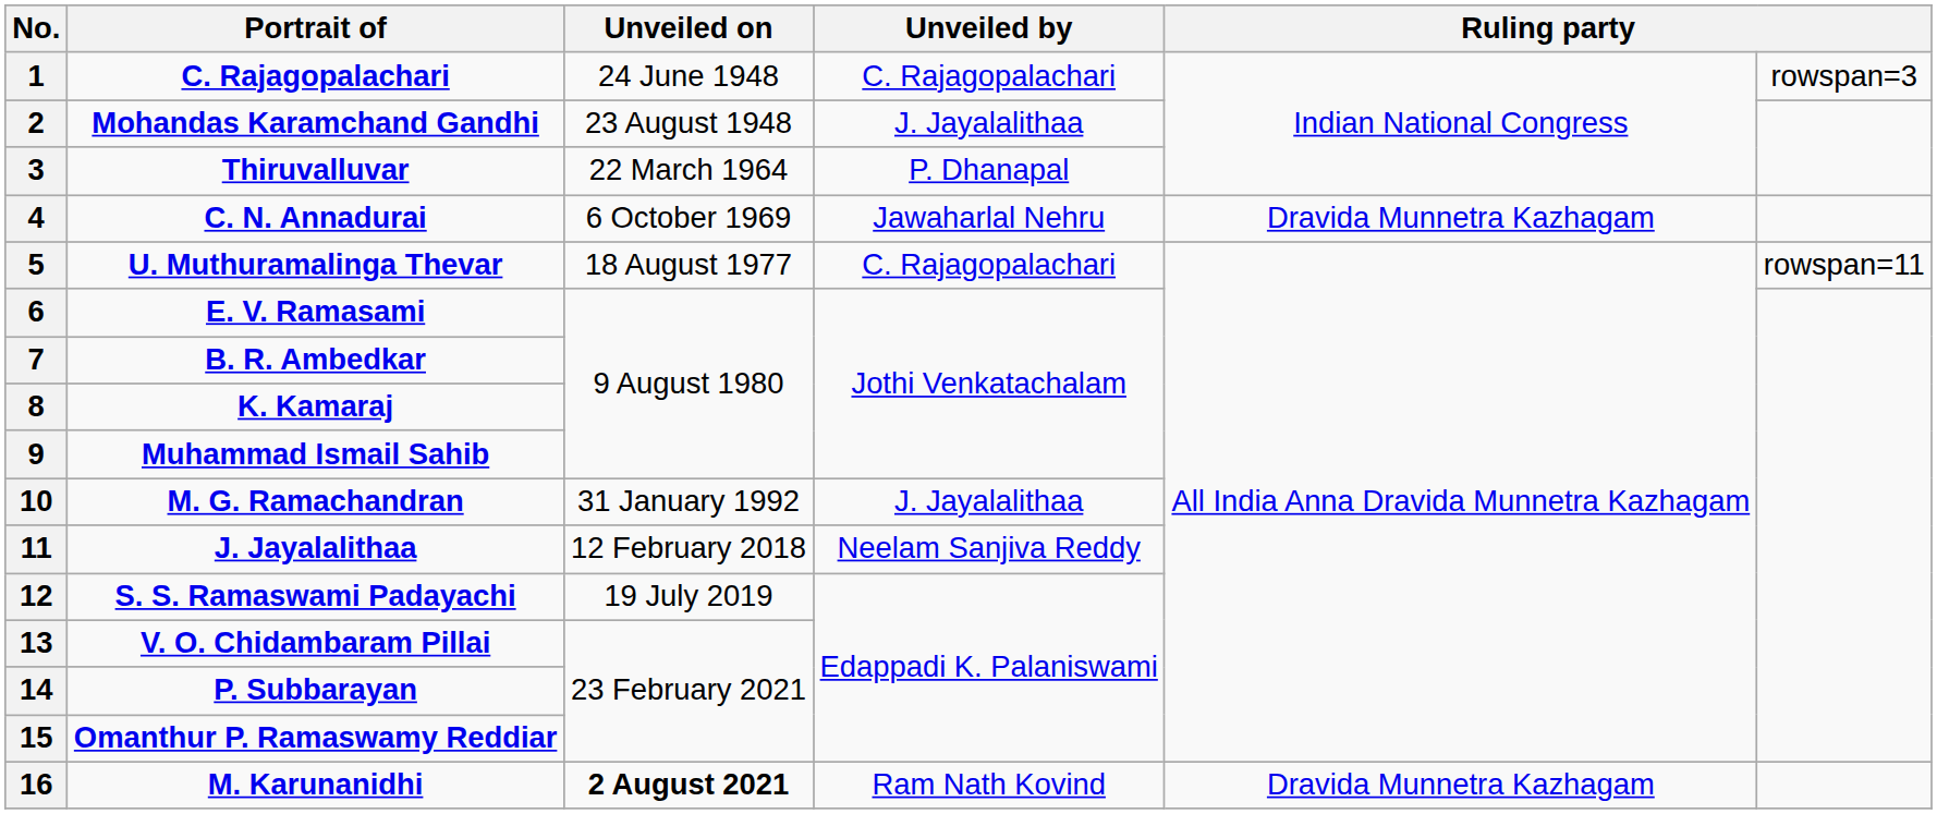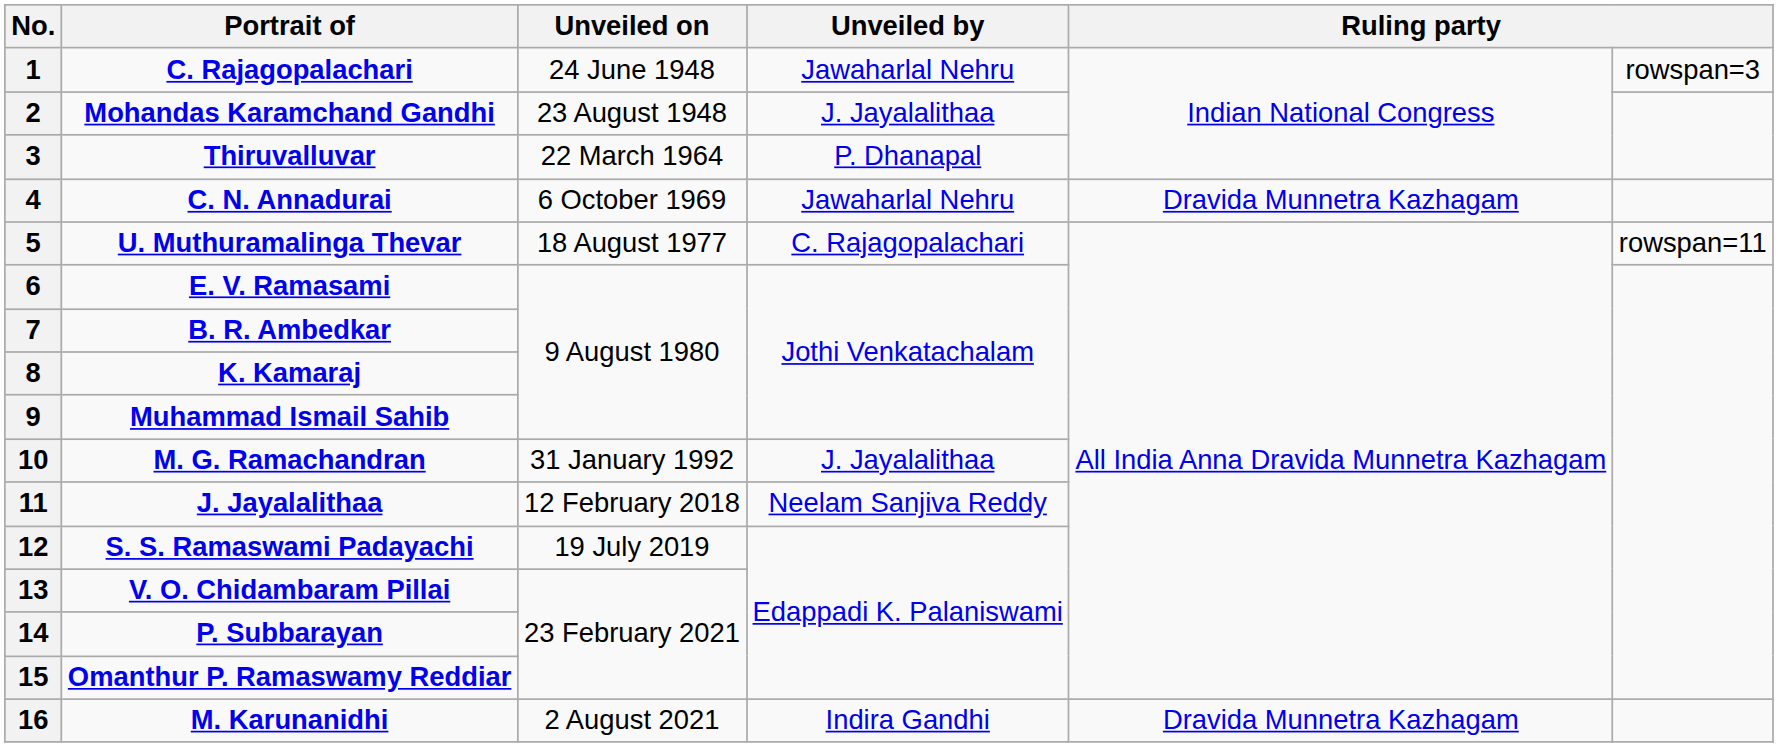1 | Unveiled by: C. Rajagopalachari -> Jawaharlal Nehru
16 | Unveiled on: bold -> normal
16 | Unveiled by: Ram Nath Kovind -> Indira Gandhi
